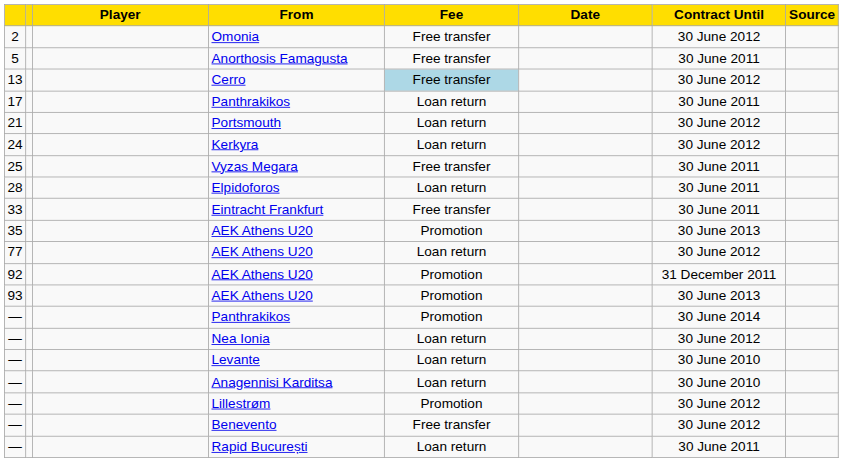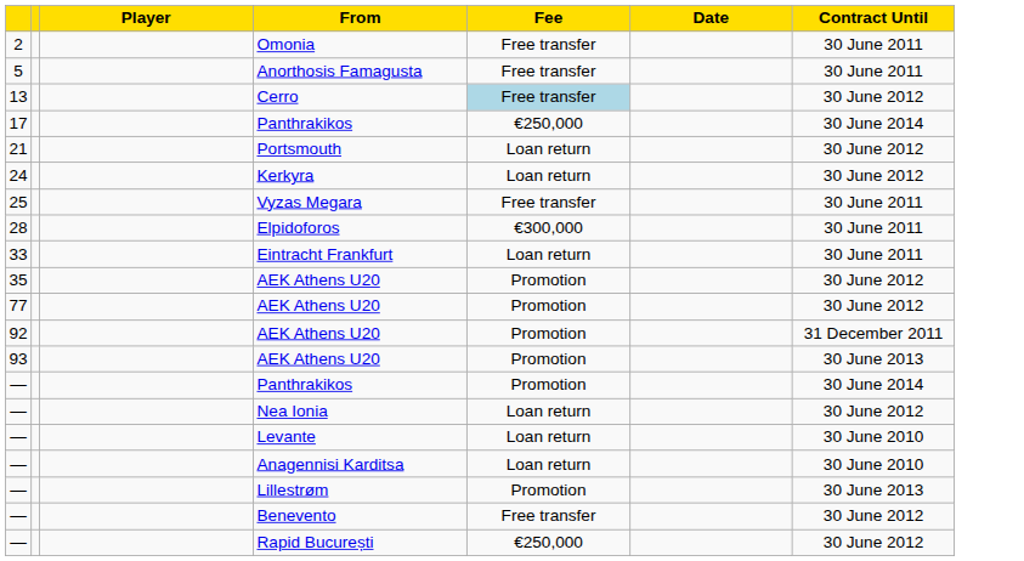- column: Source
Omonia | Contract Until: 30 June 2012 -> 30 June 2011
17 / Panthrakikos | Fee: Loan return -> €250,000
17 / Panthrakikos | Contract Until: 30 June 2011 -> 30 June 2014
Elpidoforos | Fee: Loan return -> €300,000
Eintracht Frankfurt | Fee: Free transfer -> Loan return
35 / AEK Athens U20 | Contract Until: 30 June 2013 -> 30 June 2012
77 / AEK Athens U20 | Fee: Loan return -> Promotion
Lillestrøm | Contract Until: 30 June 2012 -> 30 June 2013
Rapid București | Fee: Loan return -> €250,000
Rapid București | Contract Until: 30 June 2011 -> 30 June 2012
